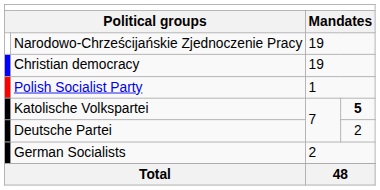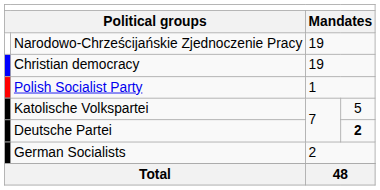Katolische Volkspartei | column 4: bold -> normal
Deutsche Partei | column 4: normal -> bold
